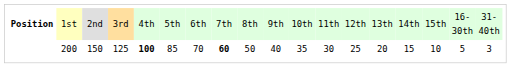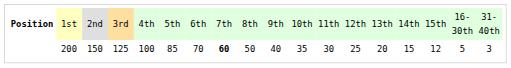row 2 | column 5: bold -> normal
row 2 | column 16: 10 -> 12
